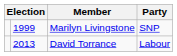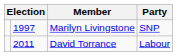Marilyn Livingstone | column 2: 1999 -> 1997
David Torrance | column 2: 2013 -> 2011
